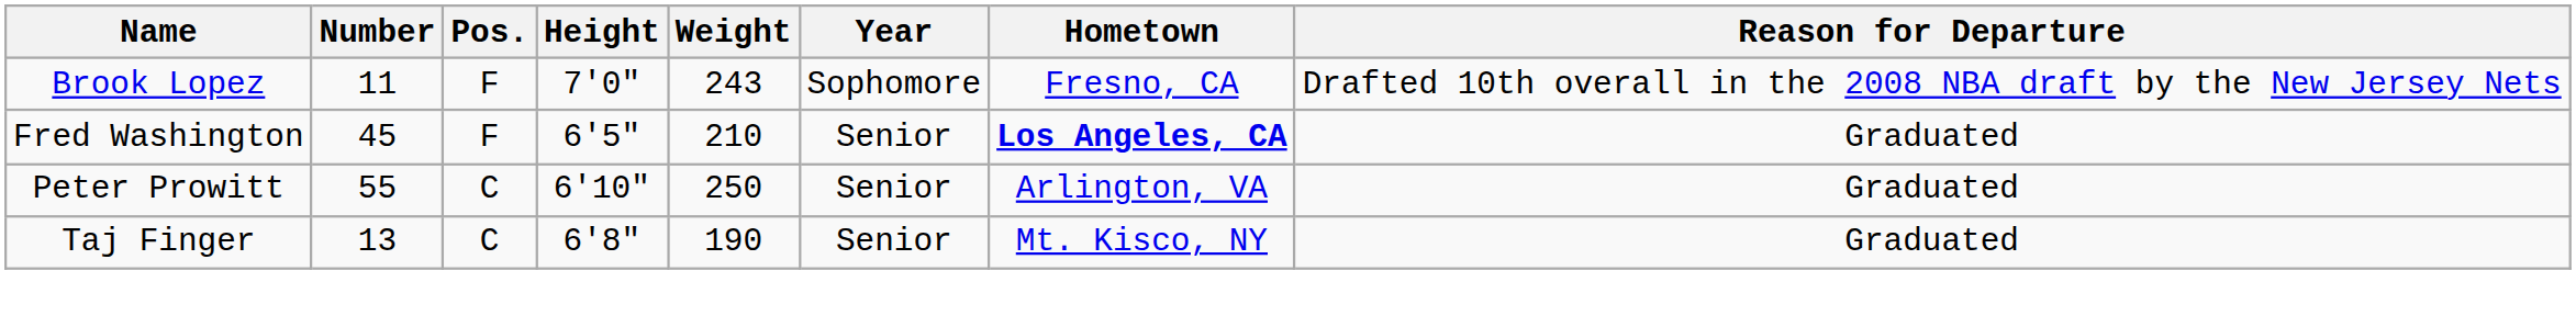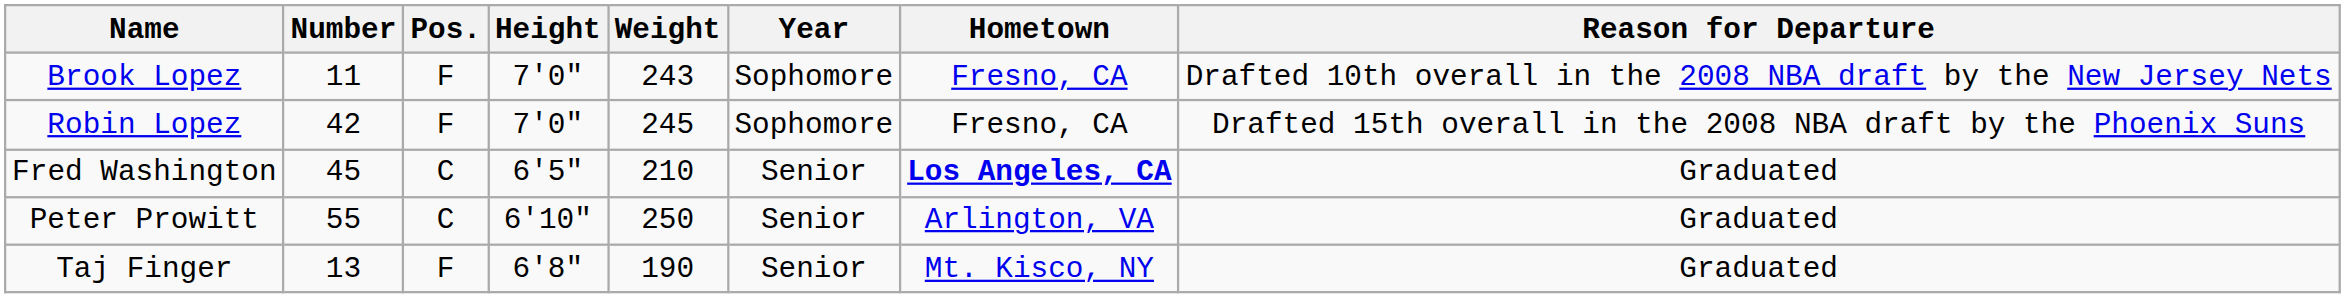+ row: Robin Lopez | 42 | F | 7'0" | 245 | Sophomore | Fresno, CA | Drafted 15th overall in the 2008 NBA draft by the Phoenix Suns
Fred Washington | Pos.: F -> C
Taj Finger | Pos.: C -> F
